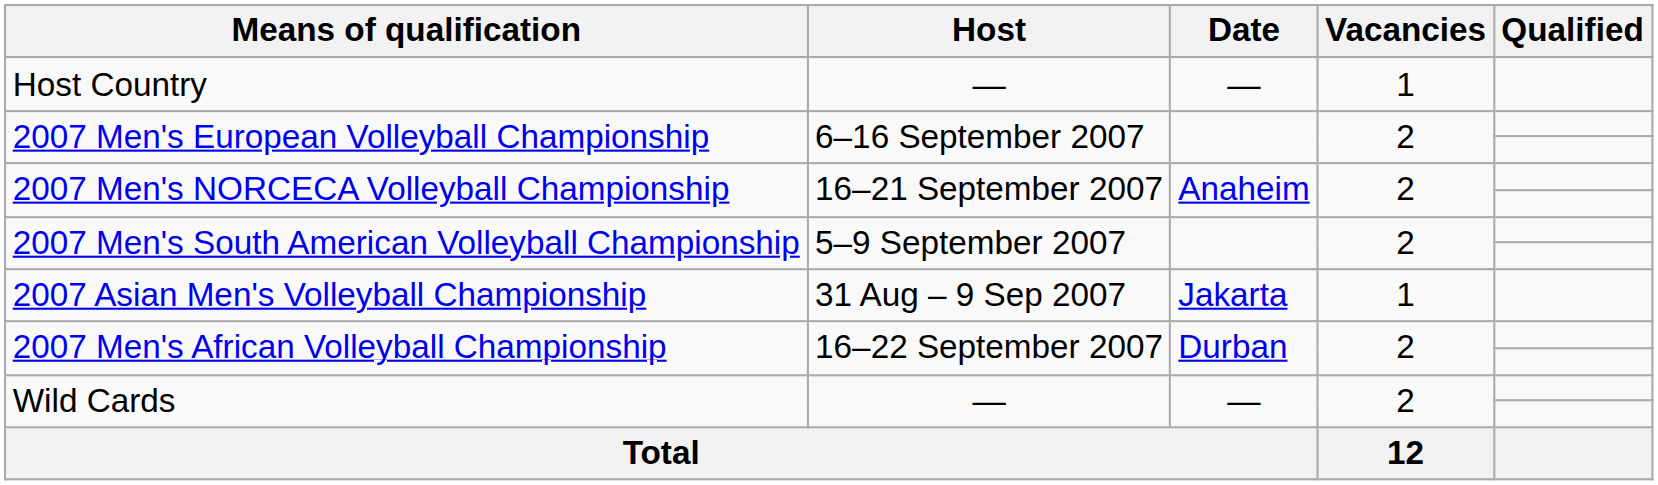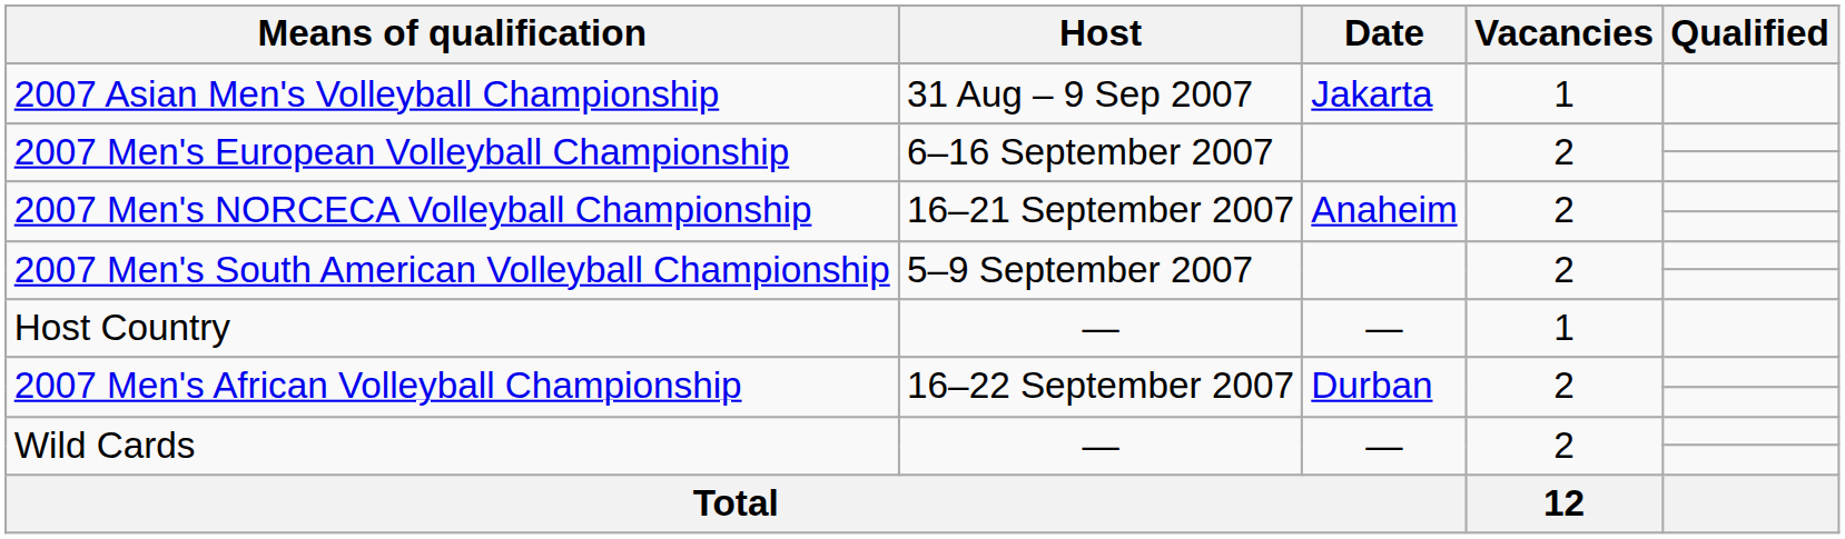rows swapped: Host Country <-> 2007 Asian Men's Volleyball Championship
